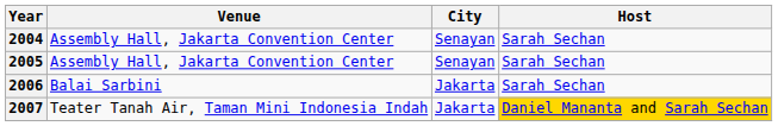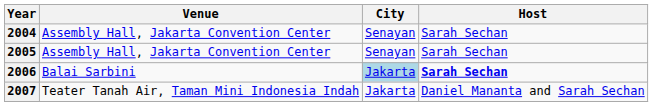2006 | City: no background -> lightblue background
2006 | Host: normal -> bold
2007 | Host: gold background -> no background
